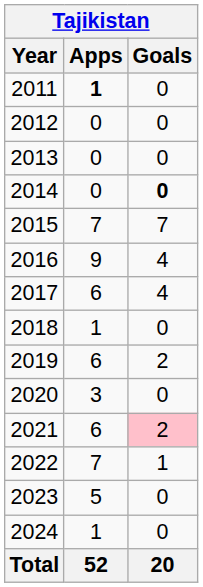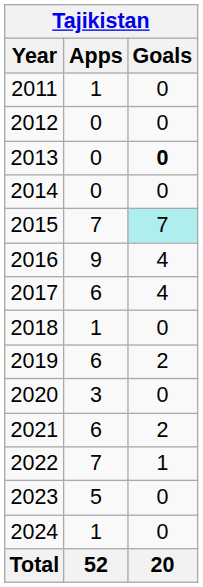2011 | Apps: bold -> normal
2013 | Goals: normal -> bold
2014 | Goals: bold -> normal
2015 | Goals: no background -> paleturquoise background
2021 | Goals: pink background -> no background
